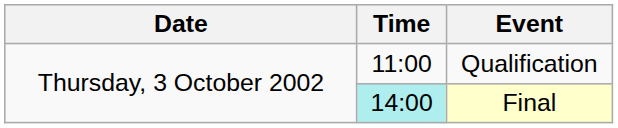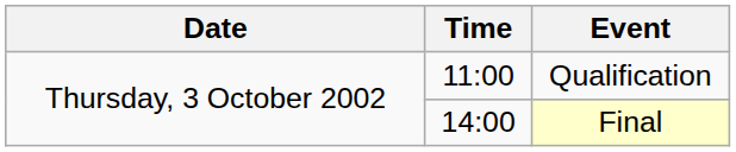Final | Time: paleturquoise background -> no background
